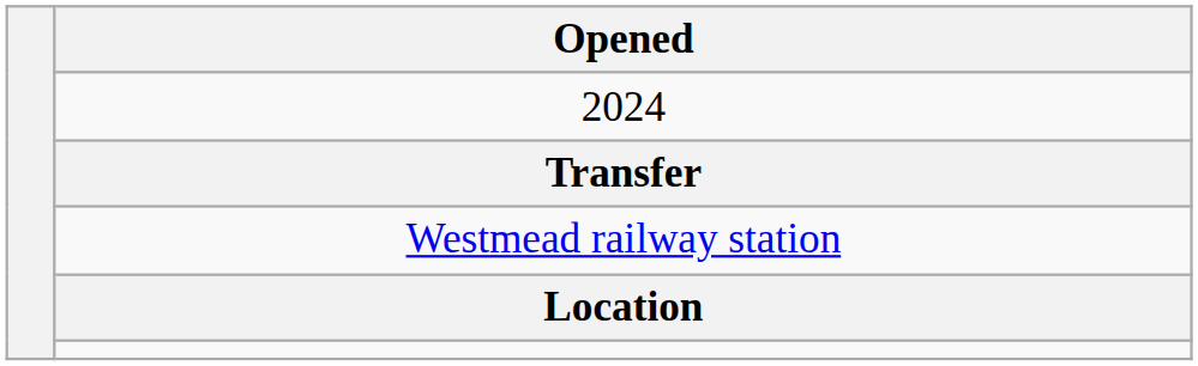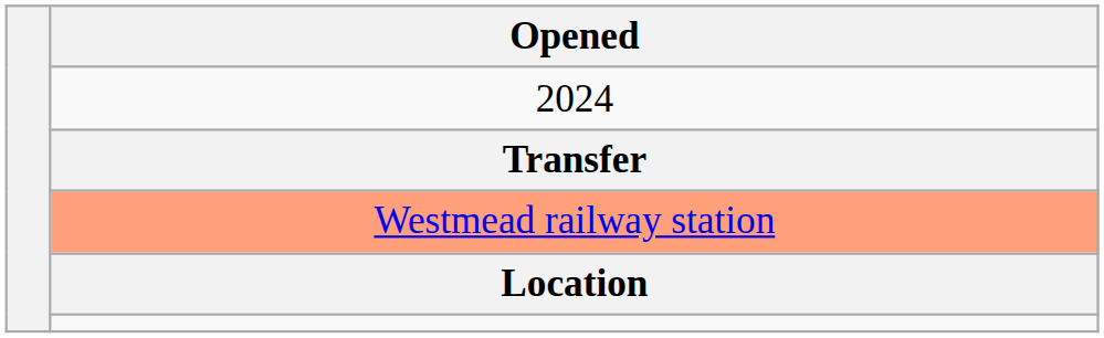Westmead railway station | Opened: no background -> lightsalmon background
